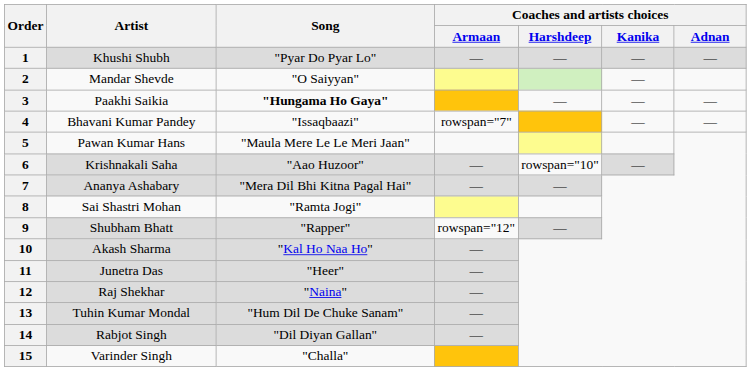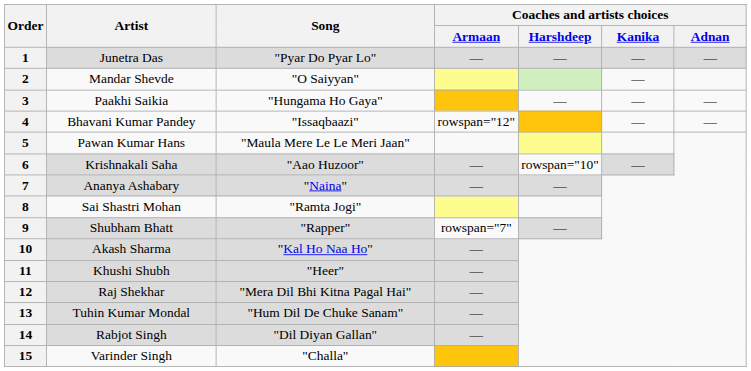1 | Artist: Khushi Shubh -> Junetra Das
3 | Song: bold -> normal
4 | Coaches and artists choices / Armaan: rowspan="7" -> rowspan="12"
7 | Song: "Mera Dil Bhi Kitna Pagal Hai" -> "Naina"
9 | Coaches and artists choices / Armaan: rowspan="12" -> rowspan="7"
11 | Artist: Junetra Das -> Khushi Shubh
12 | Song: "Naina" -> "Mera Dil Bhi Kitna Pagal Hai"
